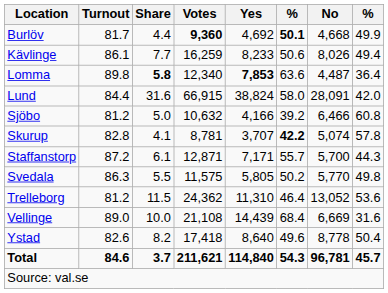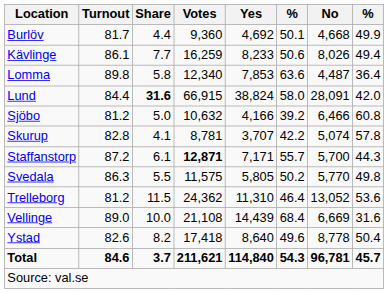Burlöv | Votes: bold -> normal
Burlöv | column 6: bold -> normal
Lomma | Share: bold -> normal
Lomma | Yes: bold -> normal
Lund | Share: normal -> bold
Skurup | column 6: bold -> normal
Staffanstorp | Votes: normal -> bold
